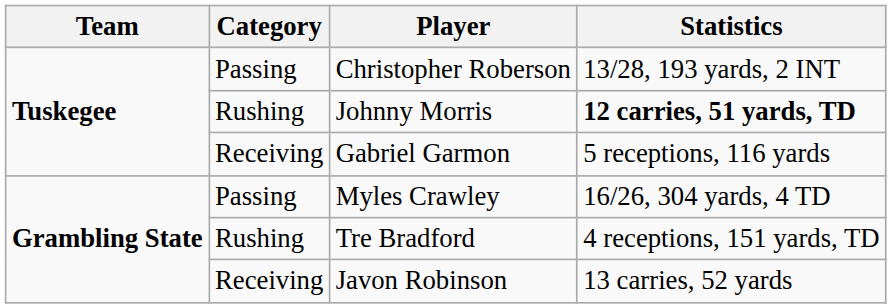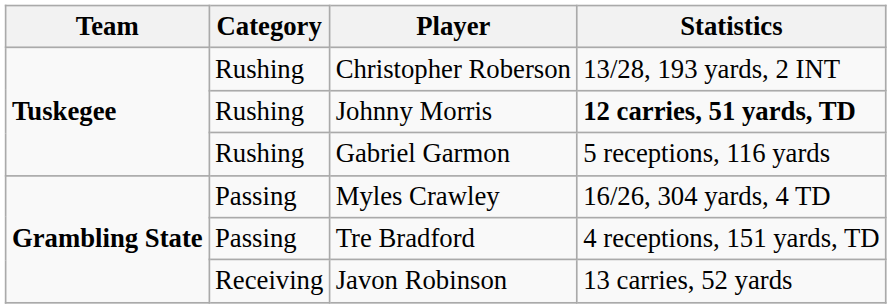Christopher Roberson | Category: Passing -> Rushing
Gabriel Garmon | Category: Receiving -> Rushing
Tre Bradford | Category: Rushing -> Passing
